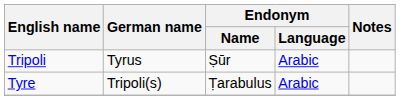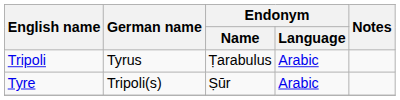Tripoli | Endonym / Name: Ṣūr -> Ṭarabulus
Tyre | Endonym / Name: Ṭarabulus -> Ṣūr
